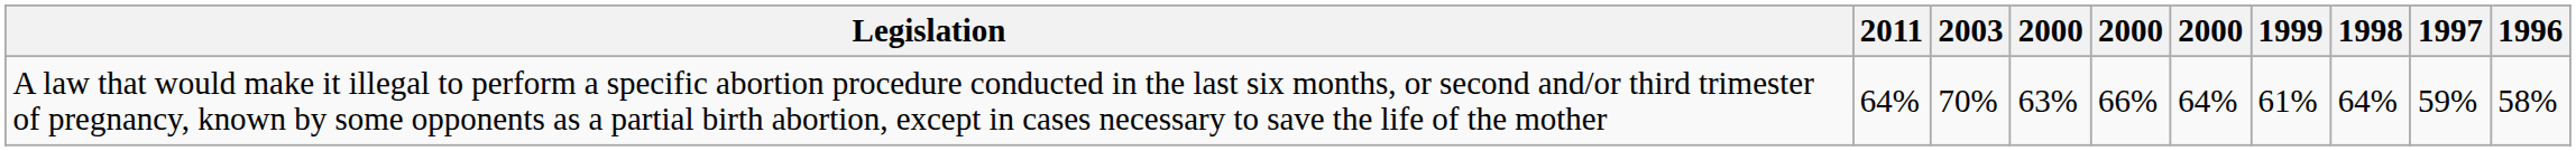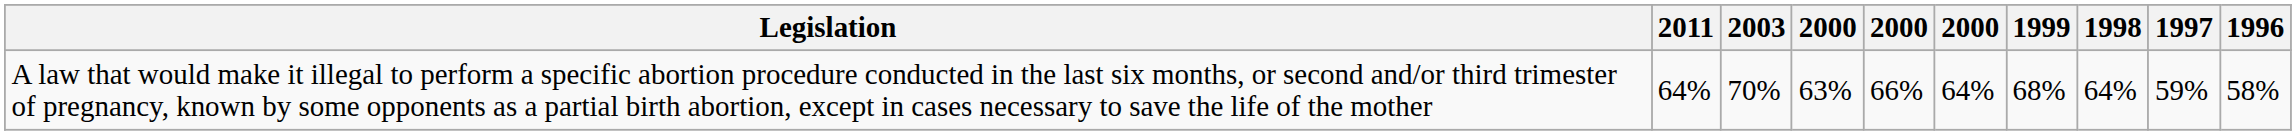row 2 | 1999: 61% -> 68%
